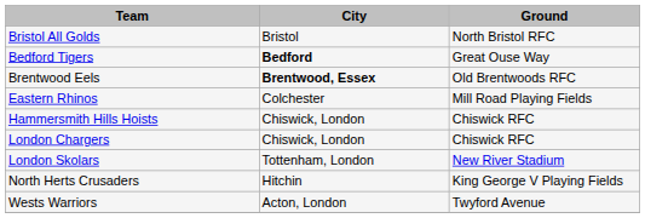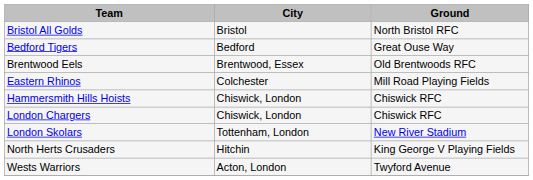Bedford Tigers | City: bold -> normal
Brentwood Eels | City: bold -> normal
